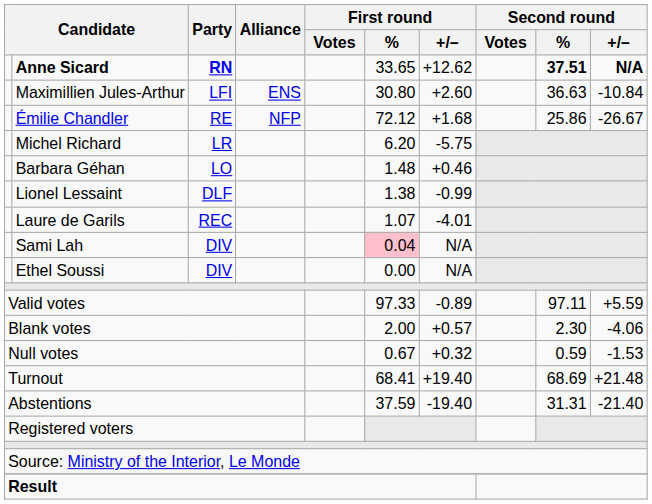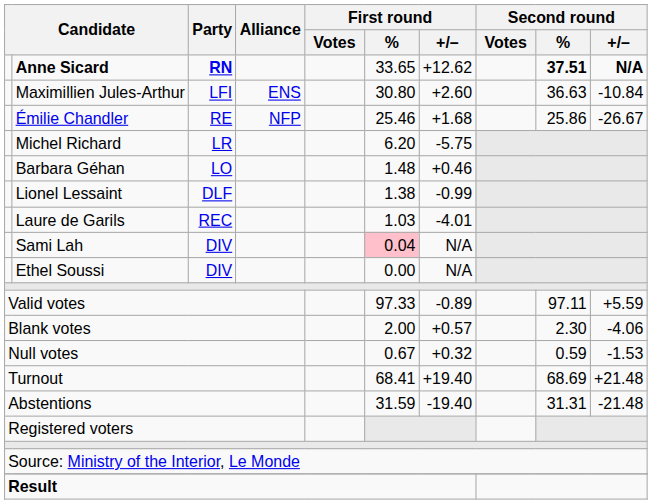Émilie Chandler | First round / %: 72.12 -> 25.46
Laure de Garils | First round / %: 1.07 -> 1.03
Abstentions | First round / %: 37.59 -> 31.59
Abstentions | Second round / +/–: -21.40 -> -21.48
